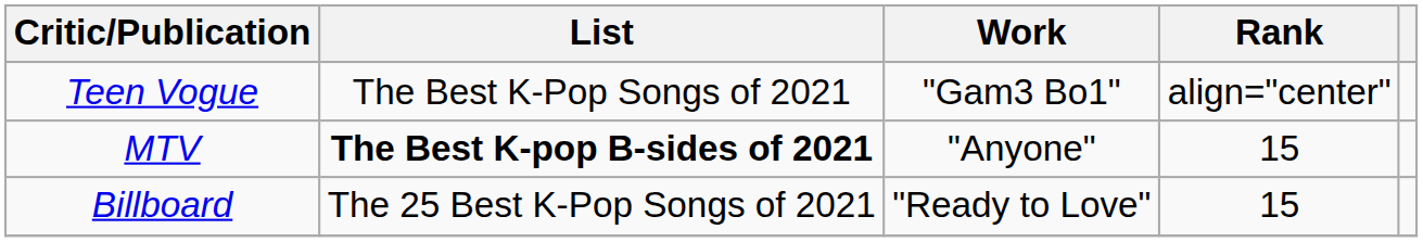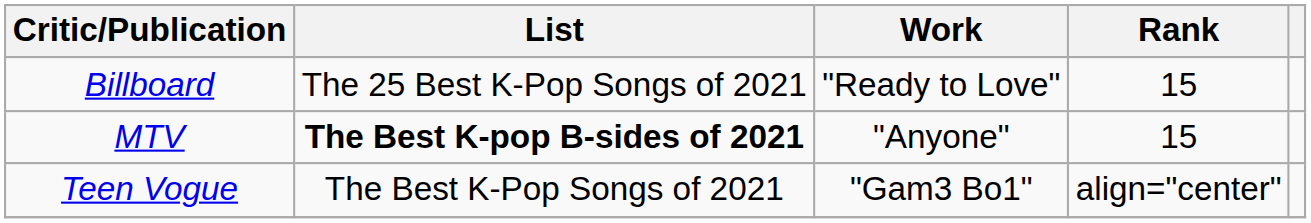rows swapped: Billboard <-> Teen Vogue
